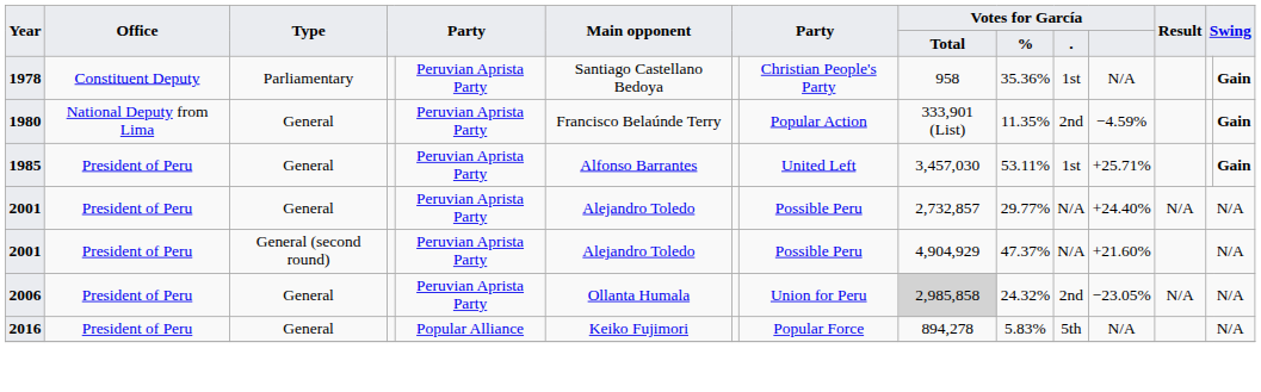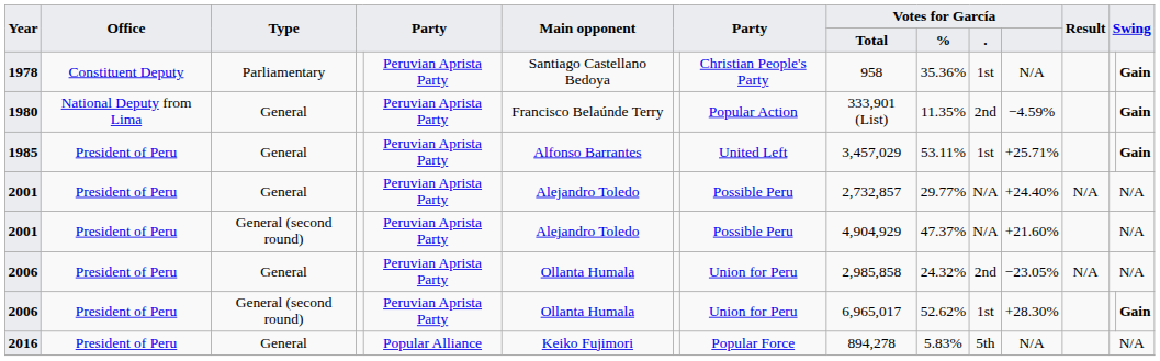1985 | Votes for García / Total: 3,457,030 -> 3,457,029
2006 / General | Votes for García / Total: lightgrey background -> no background
+ row: 2006 | President of Peru | General (second round) | Peruvian Aprista Party | Ollanta Humala | Union for Peru | 6,965,017 | 52.62% | 1st | +28.30% | Gain
